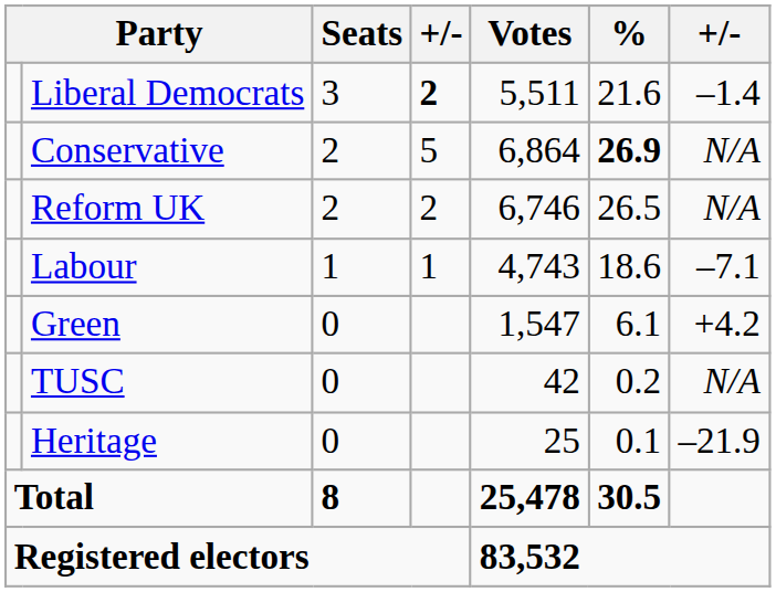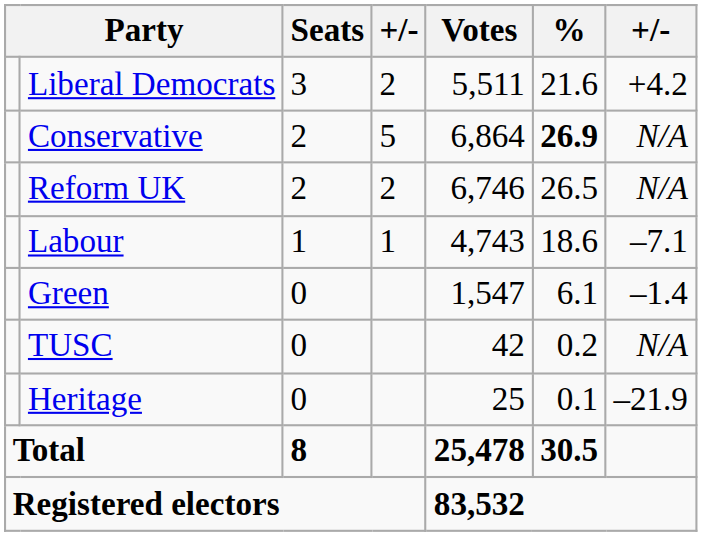Liberal Democrats | column 4: bold -> normal
Liberal Democrats | column 7: –1.4 -> +4.2
Green | column 7: +4.2 -> –1.4
